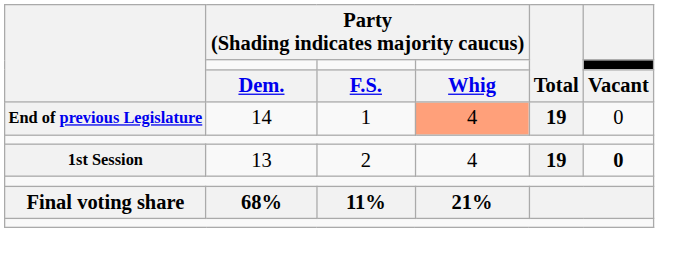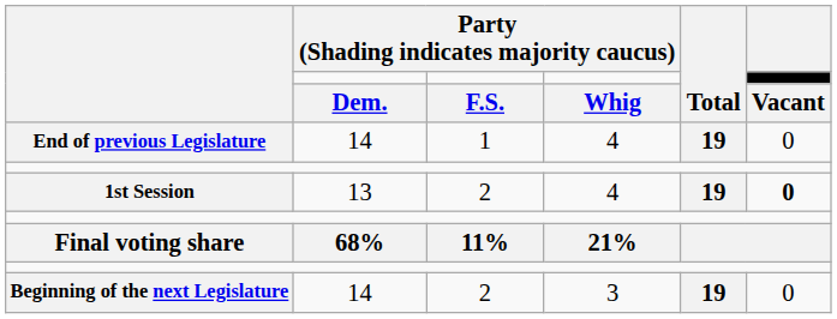End of previous Legislature | column 4: lightsalmon background -> no background
+ row: Beginning of the next Legislature | 14 | 2 | 3 | 19 | 0
